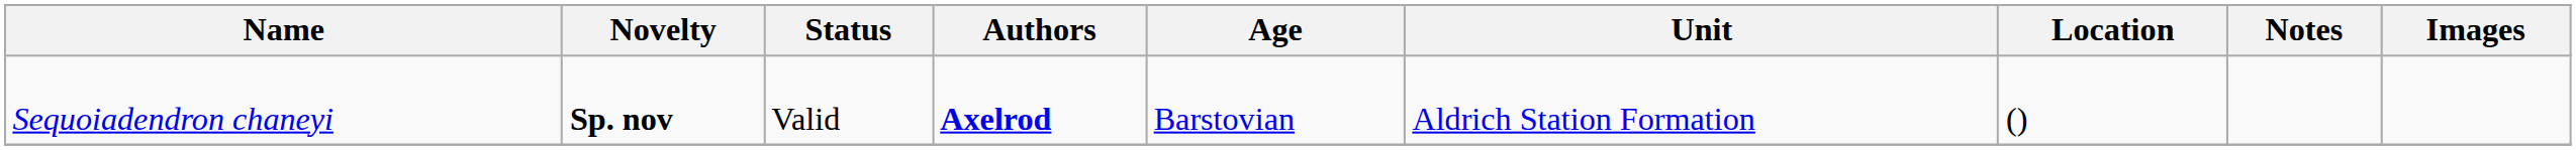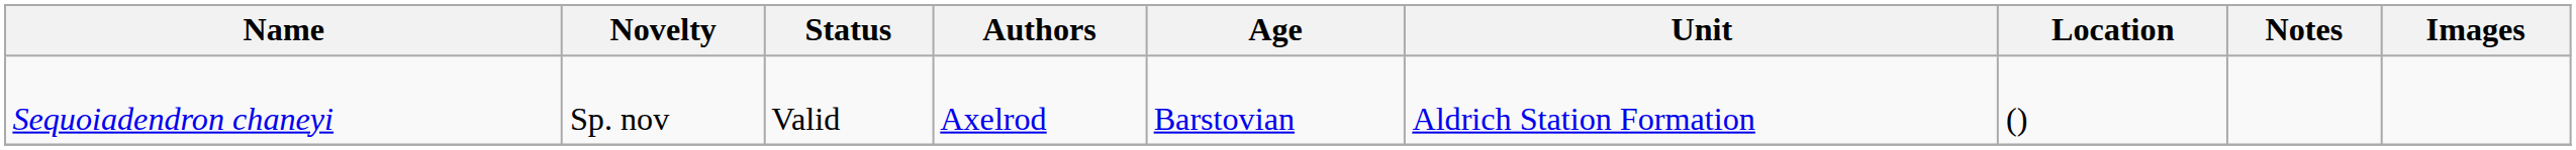Sequoiadendron chaneyi | Novelty: bold -> normal
Sequoiadendron chaneyi | Authors: bold -> normal
